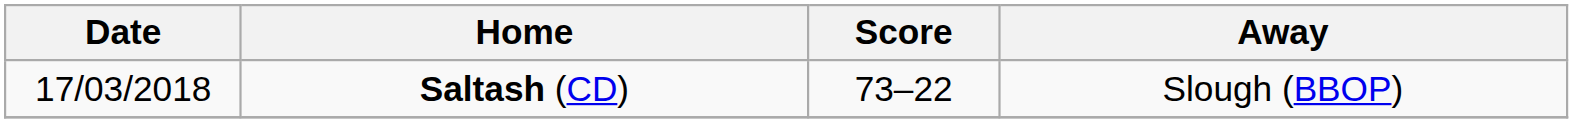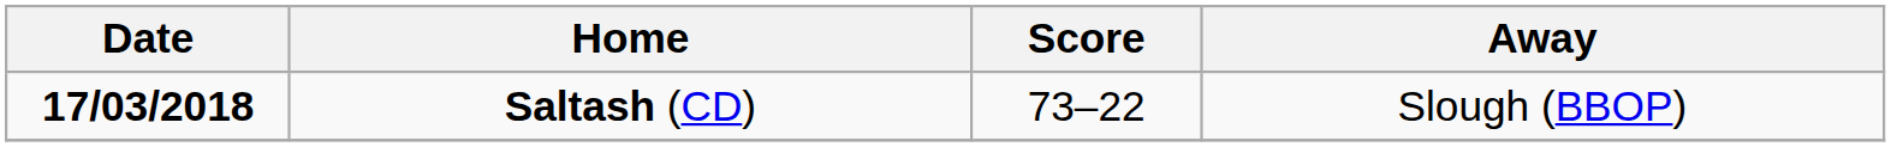Saltash (CD) | Date: normal -> bold
